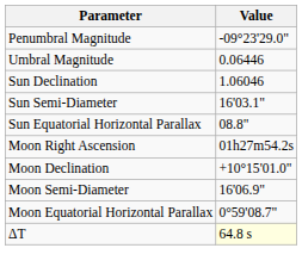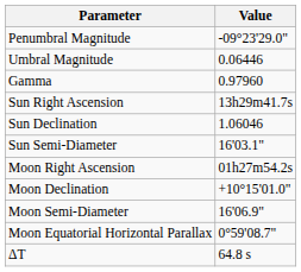+ row: Gamma | 0.97960
+ row: Sun Right Ascension | 13h29m41.7s
- row: Sun Equatorial Horizontal Parallax | 08.8"
ΔT | Value: lightyellow background -> no background
